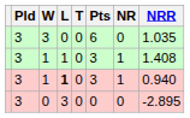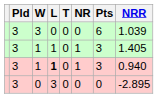columns swapped: NR <-> Pts
row 2 | NRR: 1.035 -> 1.039
row 3 | NRR: 1.408 -> 1.405
